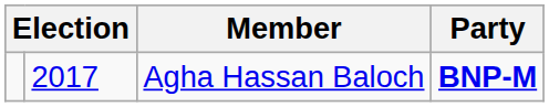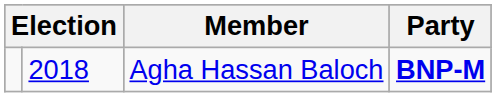Agha Hassan Baloch | column 2: 2017 -> 2018
